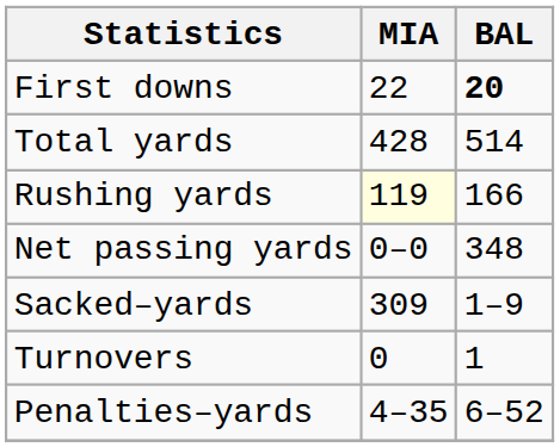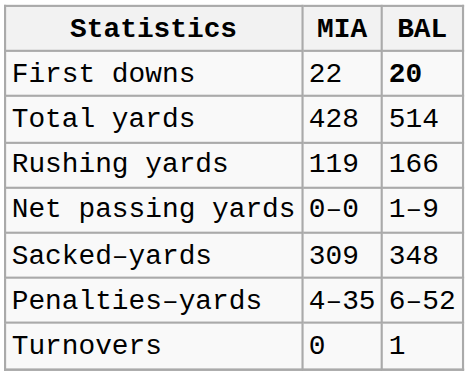Rushing yards | MIA: lightyellow background -> no background
Net passing yards | BAL: 348 -> 1–9
Sacked–yards | BAL: 1–9 -> 348
rows swapped: Turnovers <-> Penalties–yards
